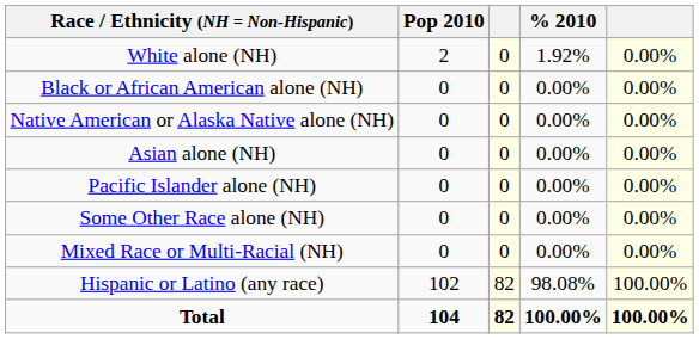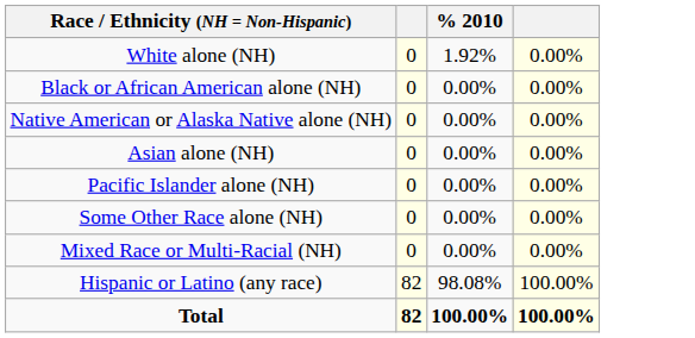- column: Pop 2010 | 2 | 0 | 0 | 0 | 0 | 0 | 0 | 102 | 104
